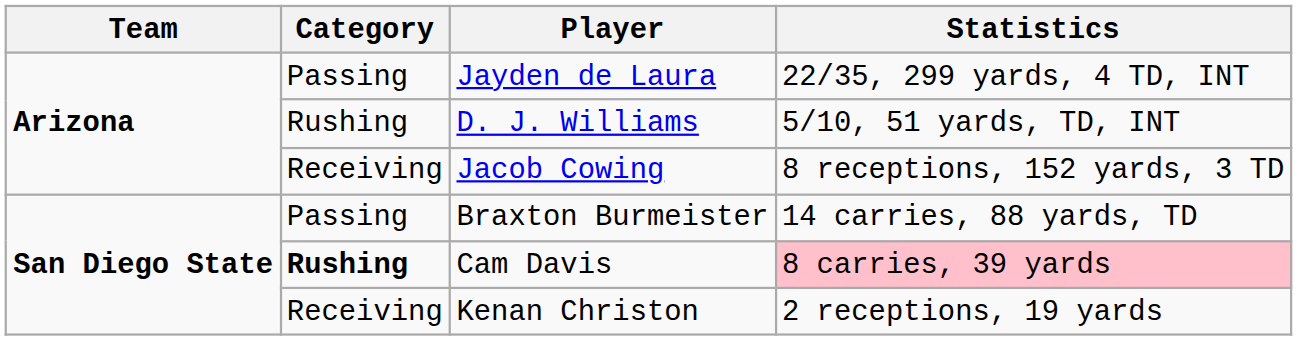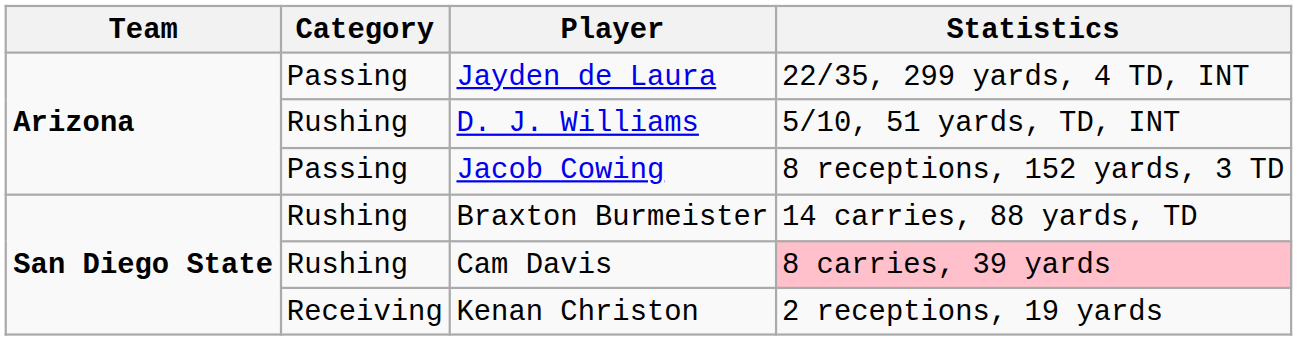Jacob Cowing | Category: Receiving -> Passing
Braxton Burmeister | Category: Passing -> Rushing
Cam Davis | Category: bold -> normal
